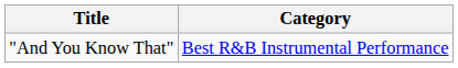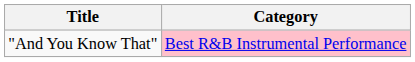"And You Know That" | Category: no background -> pink background
